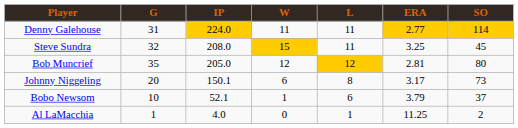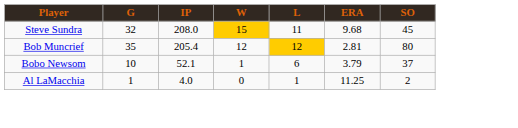- row: Denny Galehouse | 31 | 224.0 | 11 | 11 | 2.77 | 114
Steve Sundra | ERA: 3.25 -> 9.68
Bob Muncrief | IP: 205.0 -> 205.4
- row: Johnny Niggeling | 20 | 150.1 | 6 | 8 | 3.17 | 73
